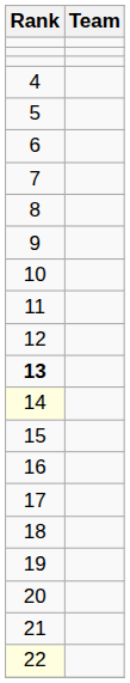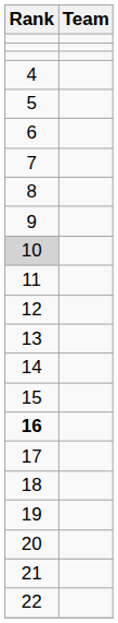row 11 | Rank: no background -> lightgrey background
row 14 | Rank: bold -> normal
row 15 | Rank: lightyellow background -> no background
row 17 | Rank: normal -> bold
row 23 | Rank: lightyellow background -> no background
